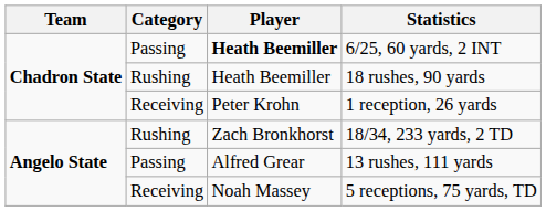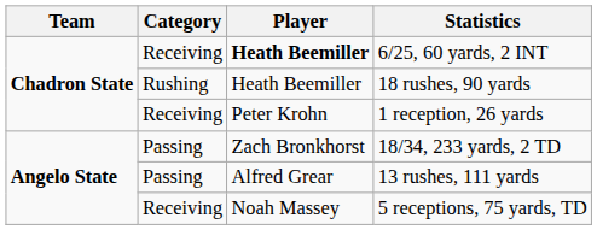6/25, 60 yards, 2 INT | Category: Passing -> Receiving
18/34, 233 yards, 2 TD | Category: Rushing -> Passing
